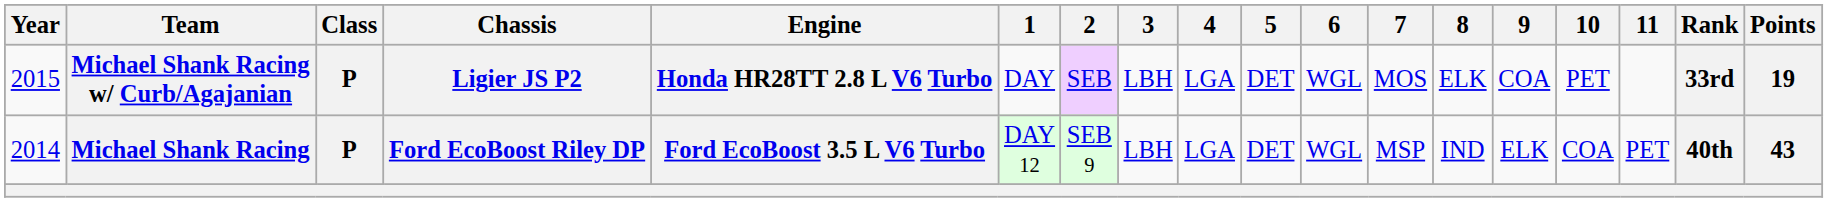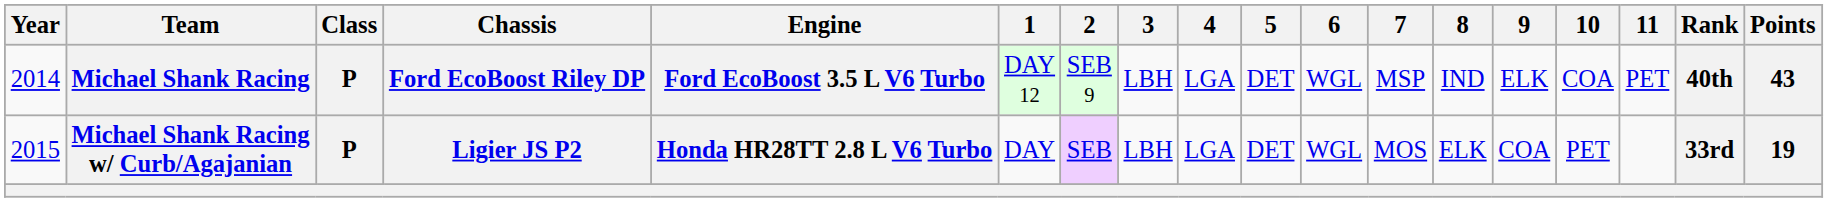rows swapped: Michael Shank Racing <-> Michael Shank Racing w/ Curb/Agajanian
